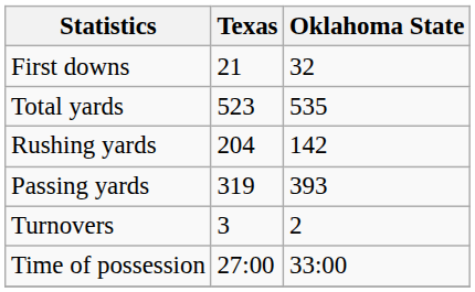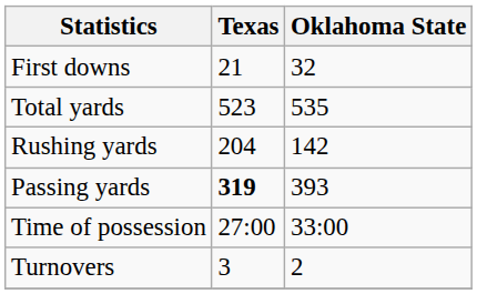Passing yards | Texas: normal -> bold
rows swapped: Turnovers <-> Time of possession
